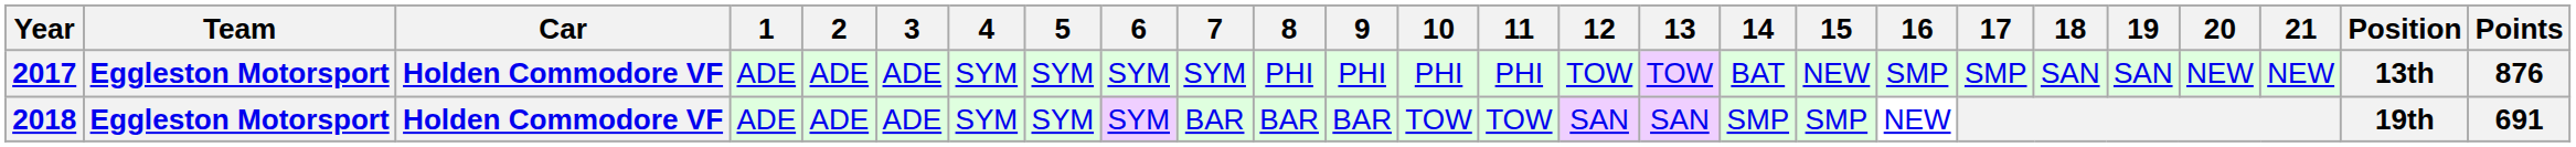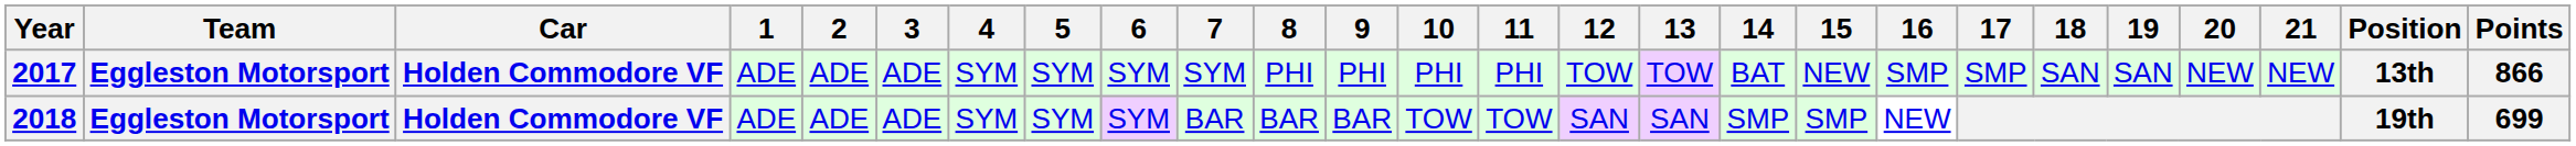2017 | Points: 876 -> 866
2018 | Points: 691 -> 699
